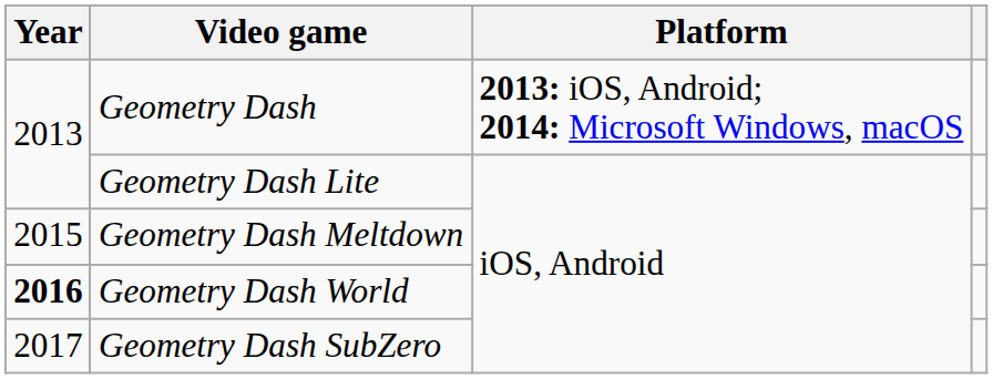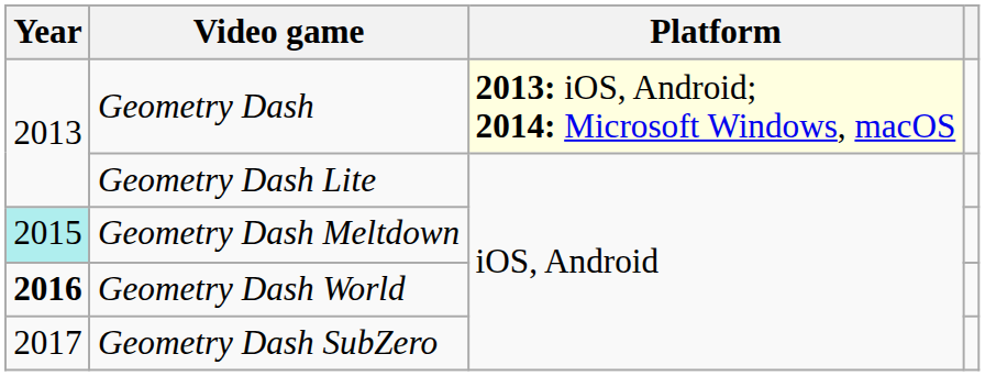Geometry Dash | Platform: no background -> lightyellow background
Geometry Dash Meltdown | Year: no background -> paleturquoise background
